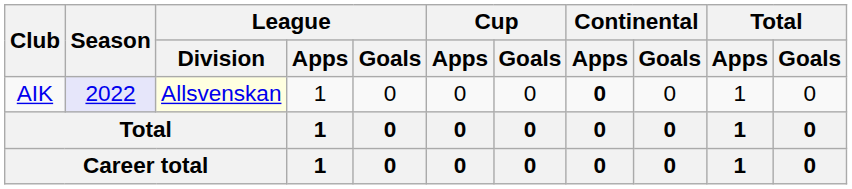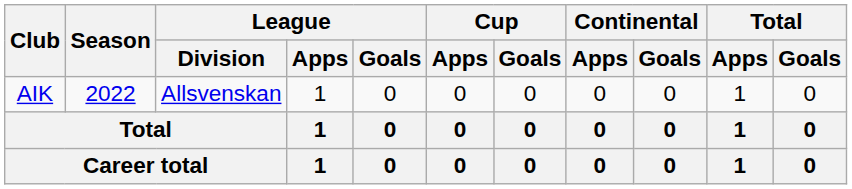AIK | Season: lavender background -> no background
AIK | League / Division: lightyellow background -> no background
AIK | Continental / Apps: bold -> normal
